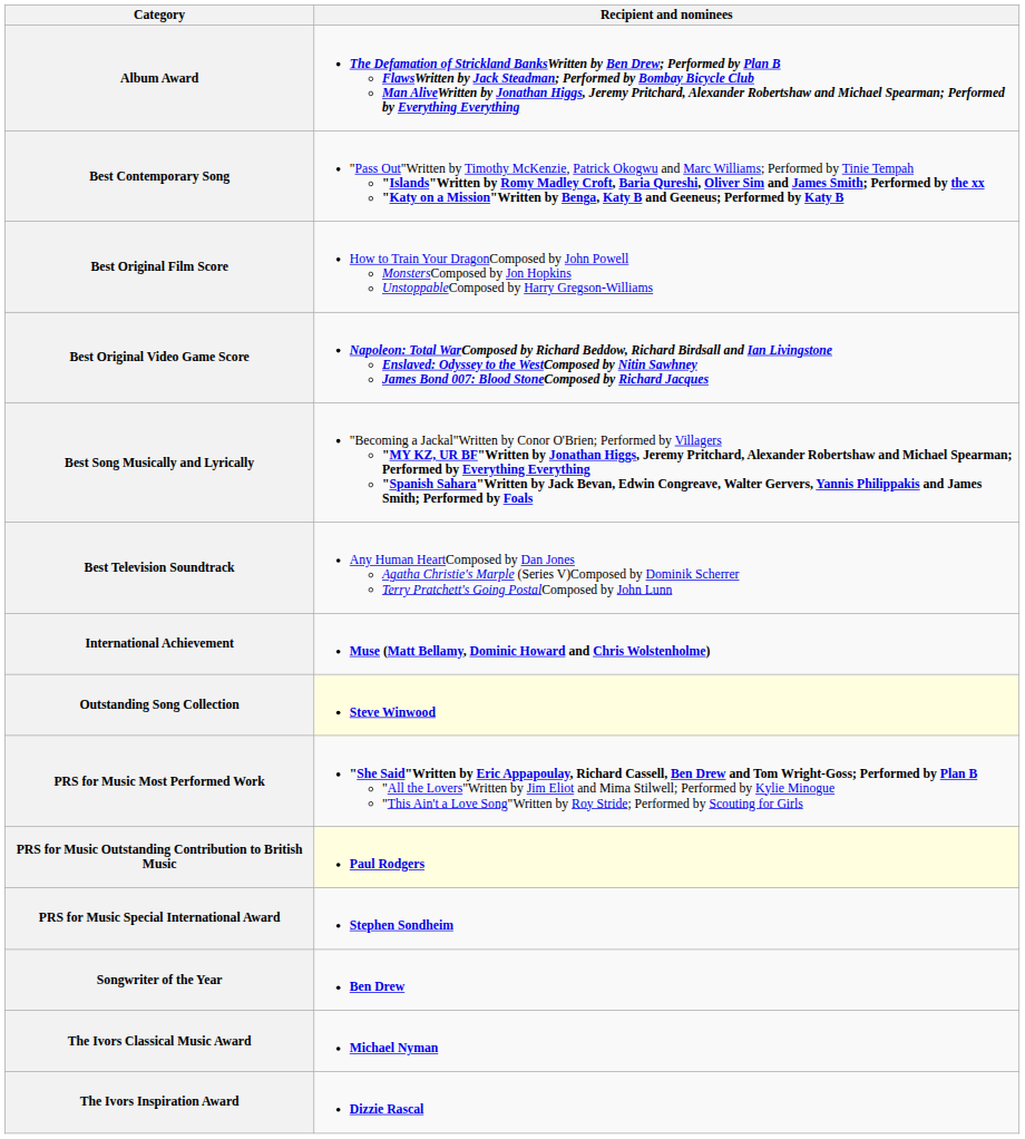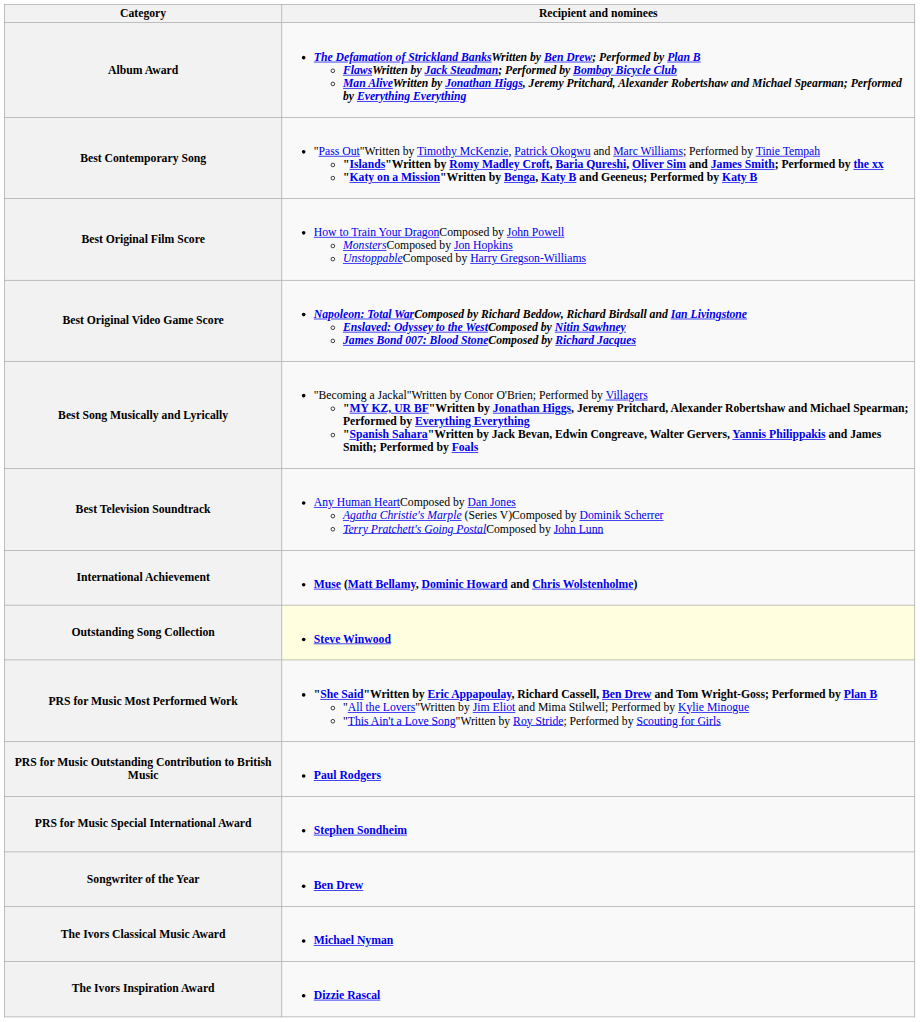PRS for Music Outstanding Contribution to British Music | Recipient and nominees: lightyellow background -> no background
